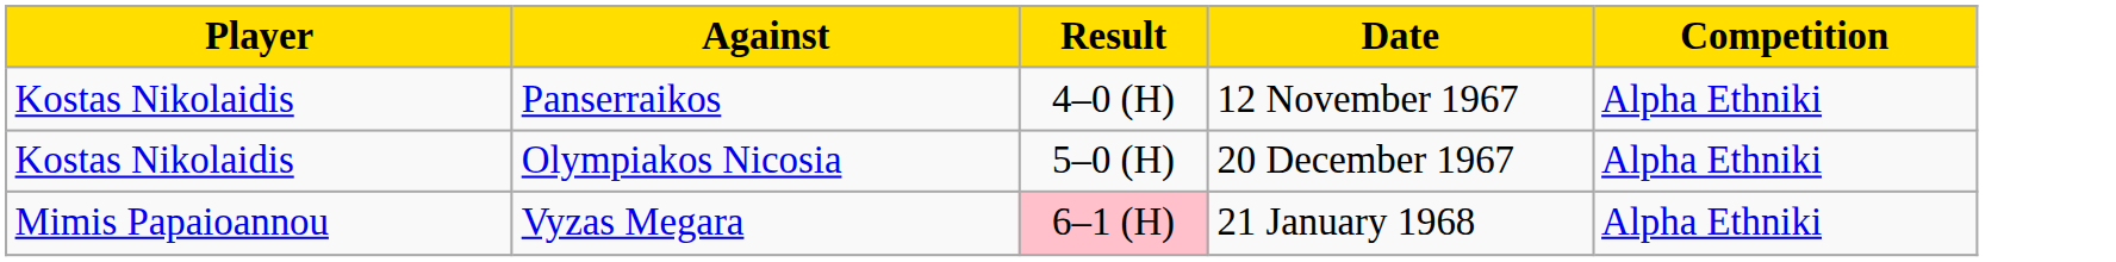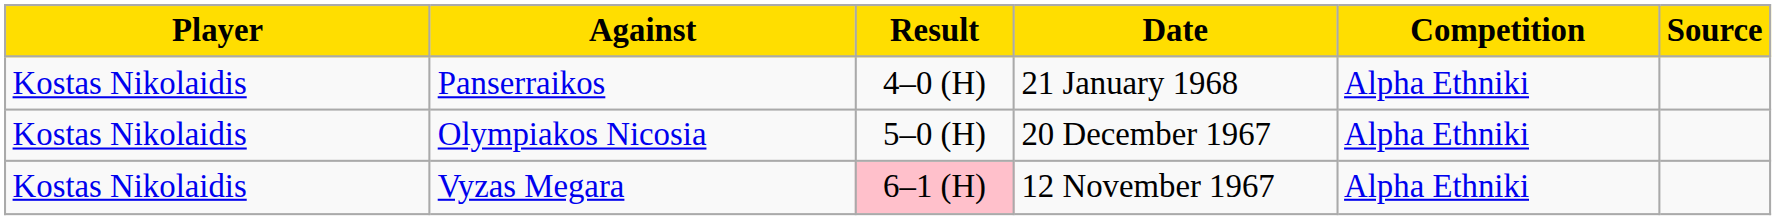+ column: Source
Panserraikos | Date: 12 November 1967 -> 21 January 1968
Vyzas Megara | Player: Mimis Papaioannou -> Kostas Nikolaidis
Vyzas Megara | Date: 21 January 1968 -> 12 November 1967
